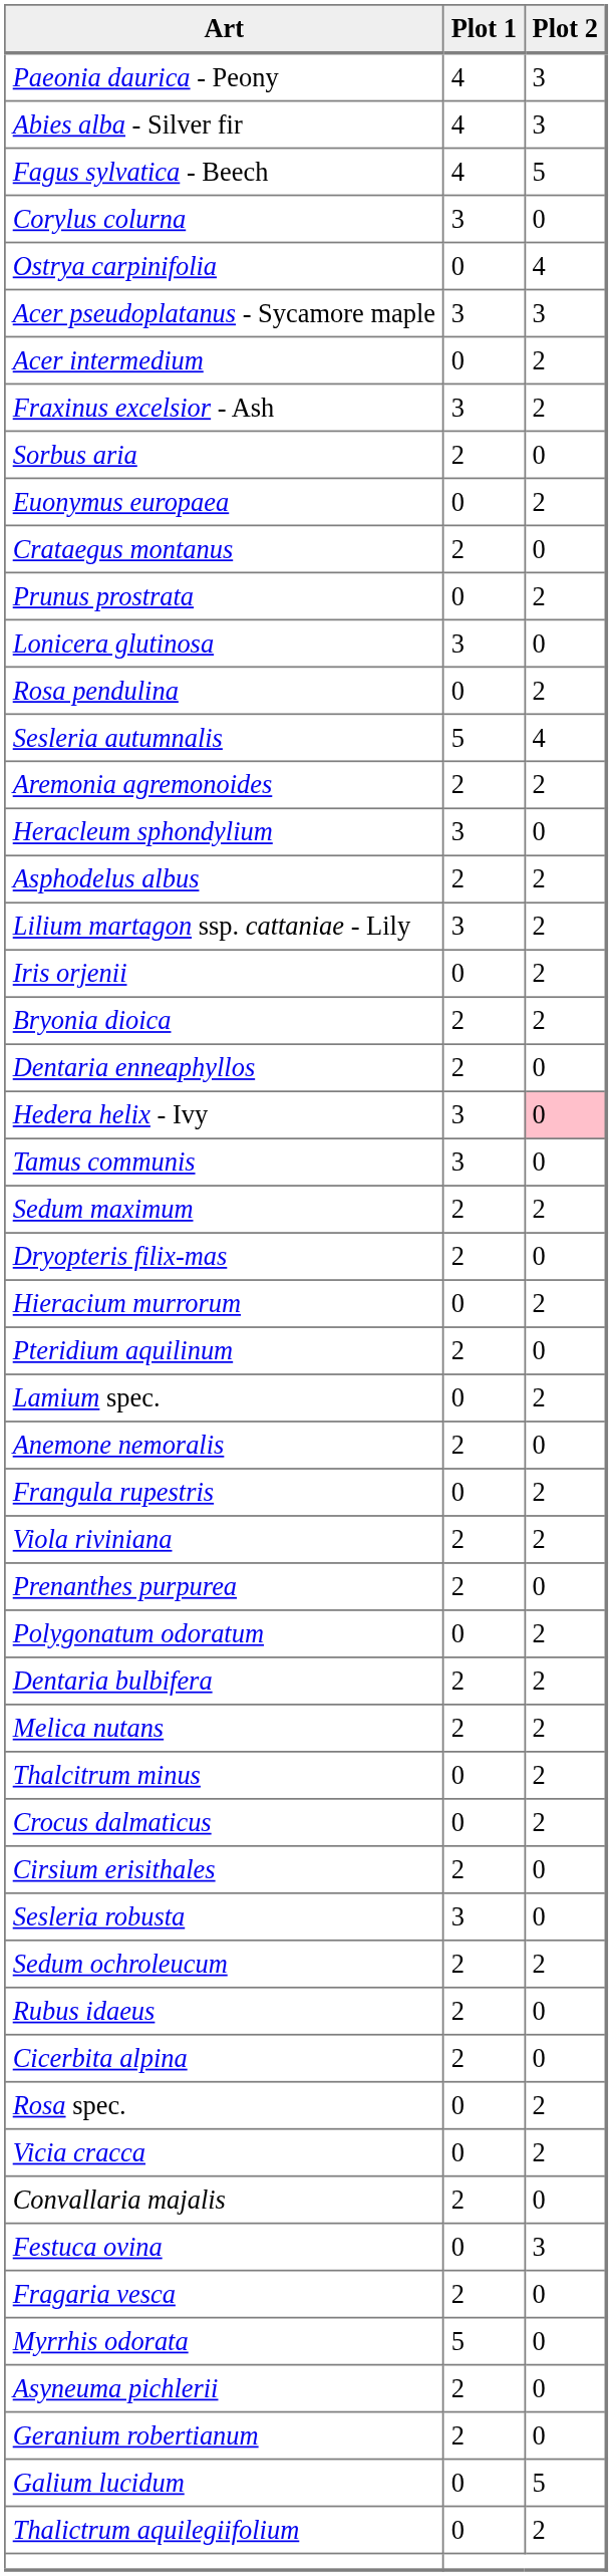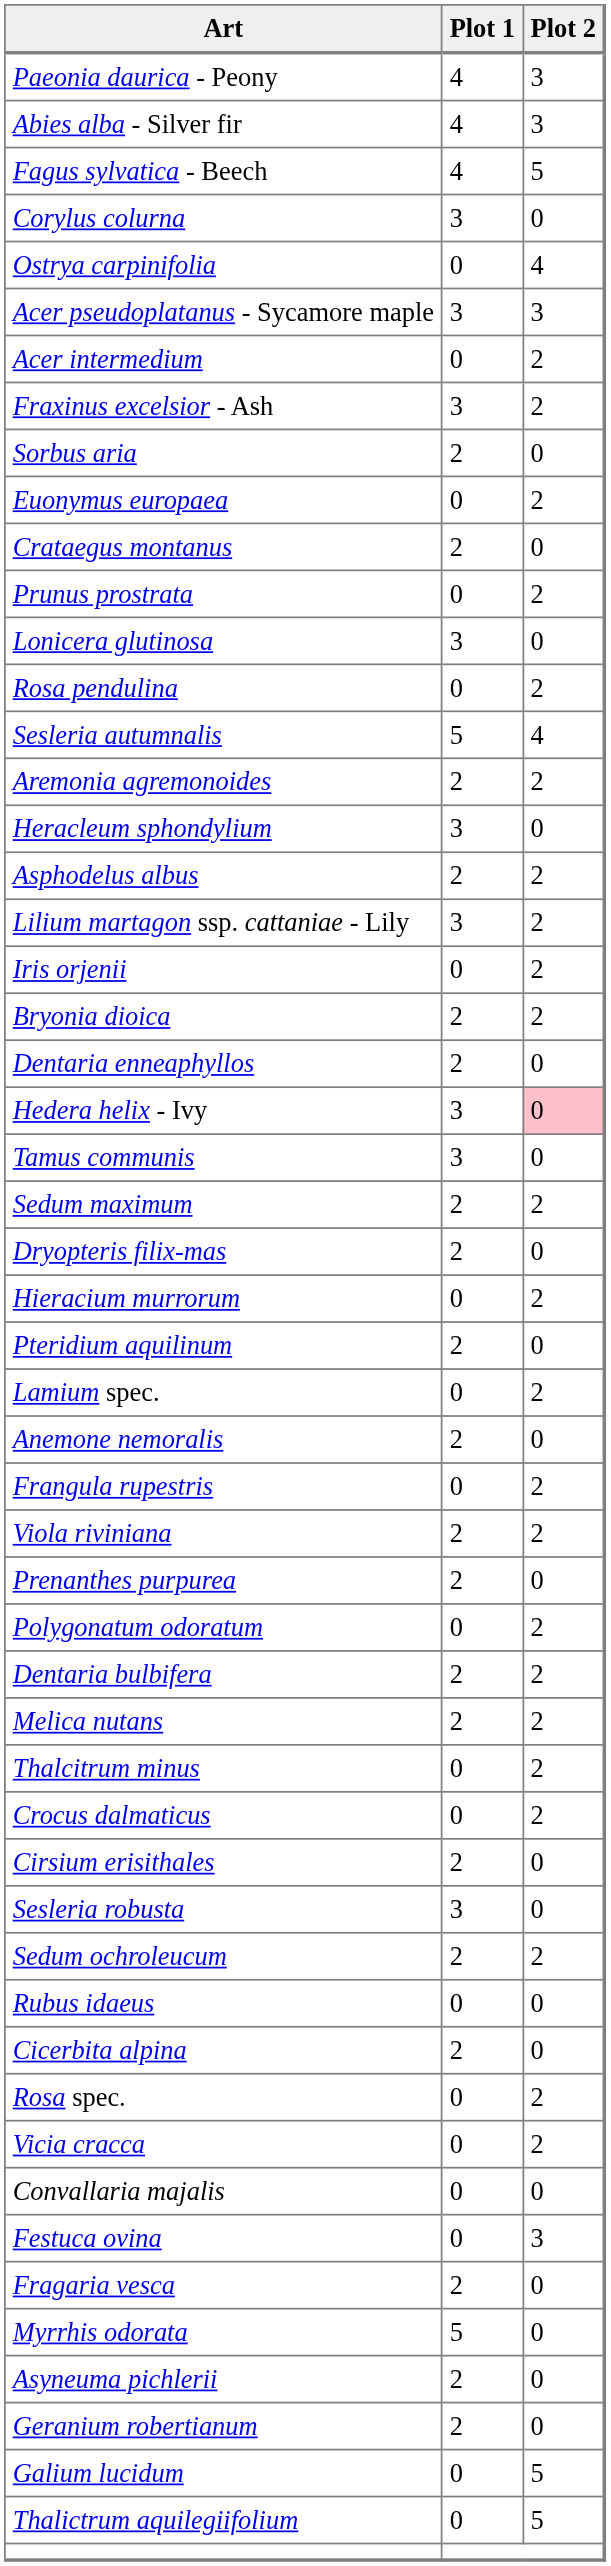Rubus idaeus | Plot 1: 2 -> 0
Convallaria majalis | Plot 1: 2 -> 0
Thalictrum aquilegiifolium | Plot 2: 2 -> 5
